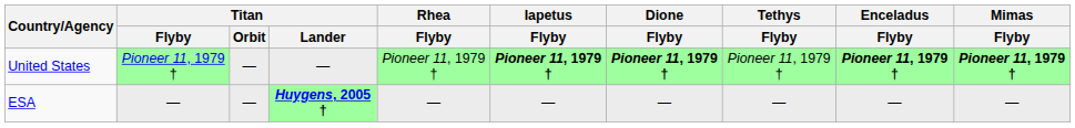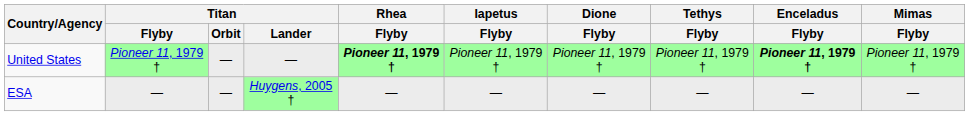United States | Rhea / Flyby: normal -> bold
United States | Iapetus / Flyby: bold -> normal
United States | Dione / Flyby: bold -> normal
United States | Mimas / Flyby: bold -> normal
ESA | Titan / Lander: bold -> normal
